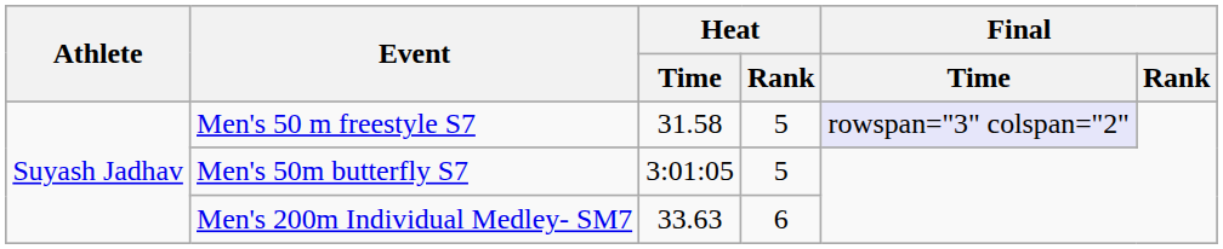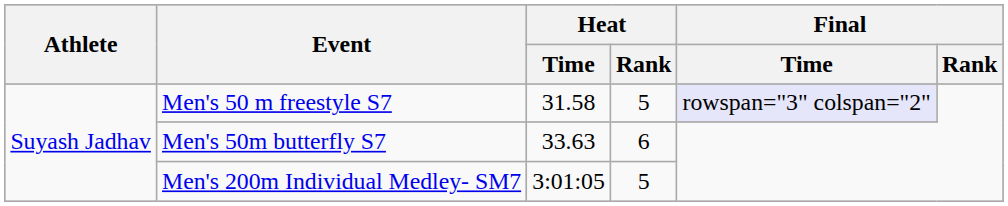Men's 50m butterfly S7 | Heat / Time: 3:01:05 -> 33.63
Men's 50m butterfly S7 | Heat / Rank: 5 -> 6
Men's 200m Individual Medley- SM7 | Heat / Time: 33.63 -> 3:01:05
Men's 200m Individual Medley- SM7 | Heat / Rank: 6 -> 5
